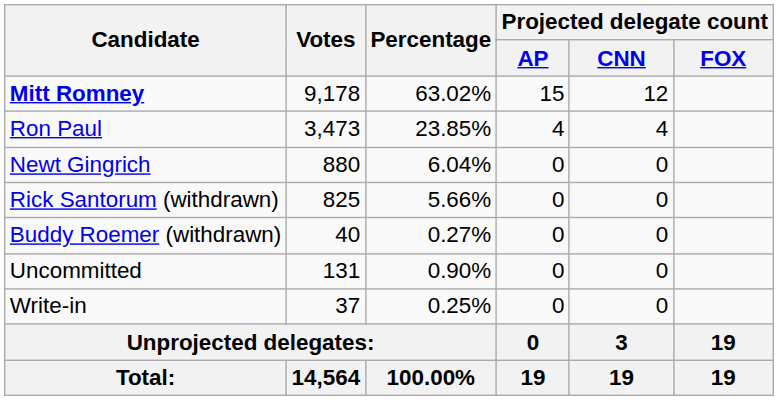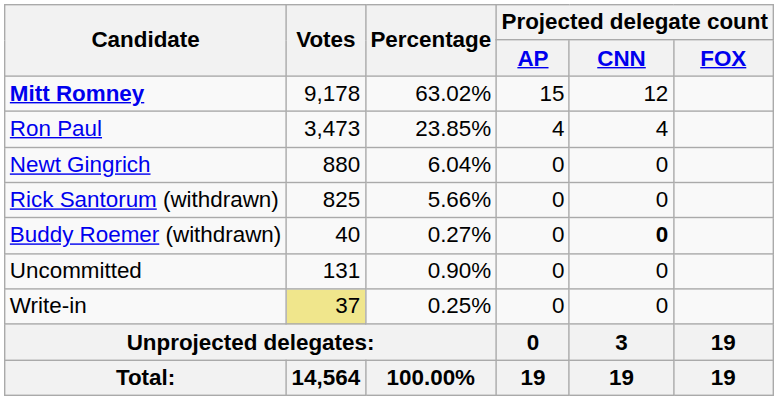Buddy Roemer (withdrawn) | Projected delegate count / CNN: normal -> bold
Write-in | Votes: no background -> khaki background
